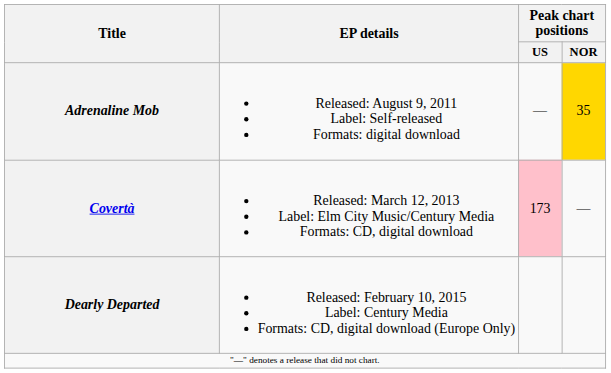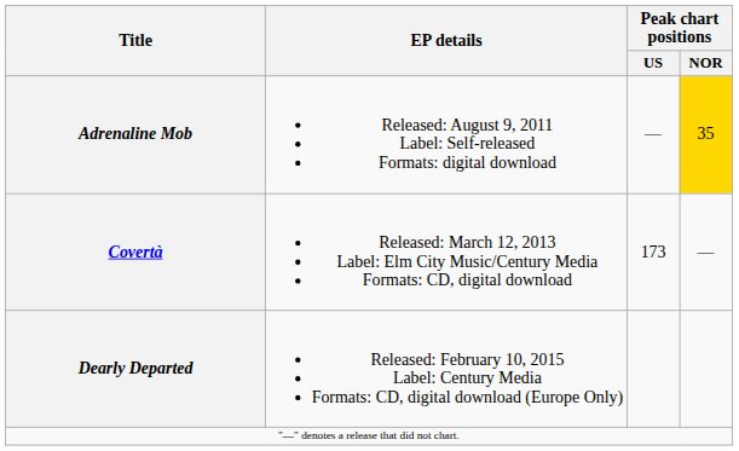Covertà | Peak chart positions / US: pink background -> no background
